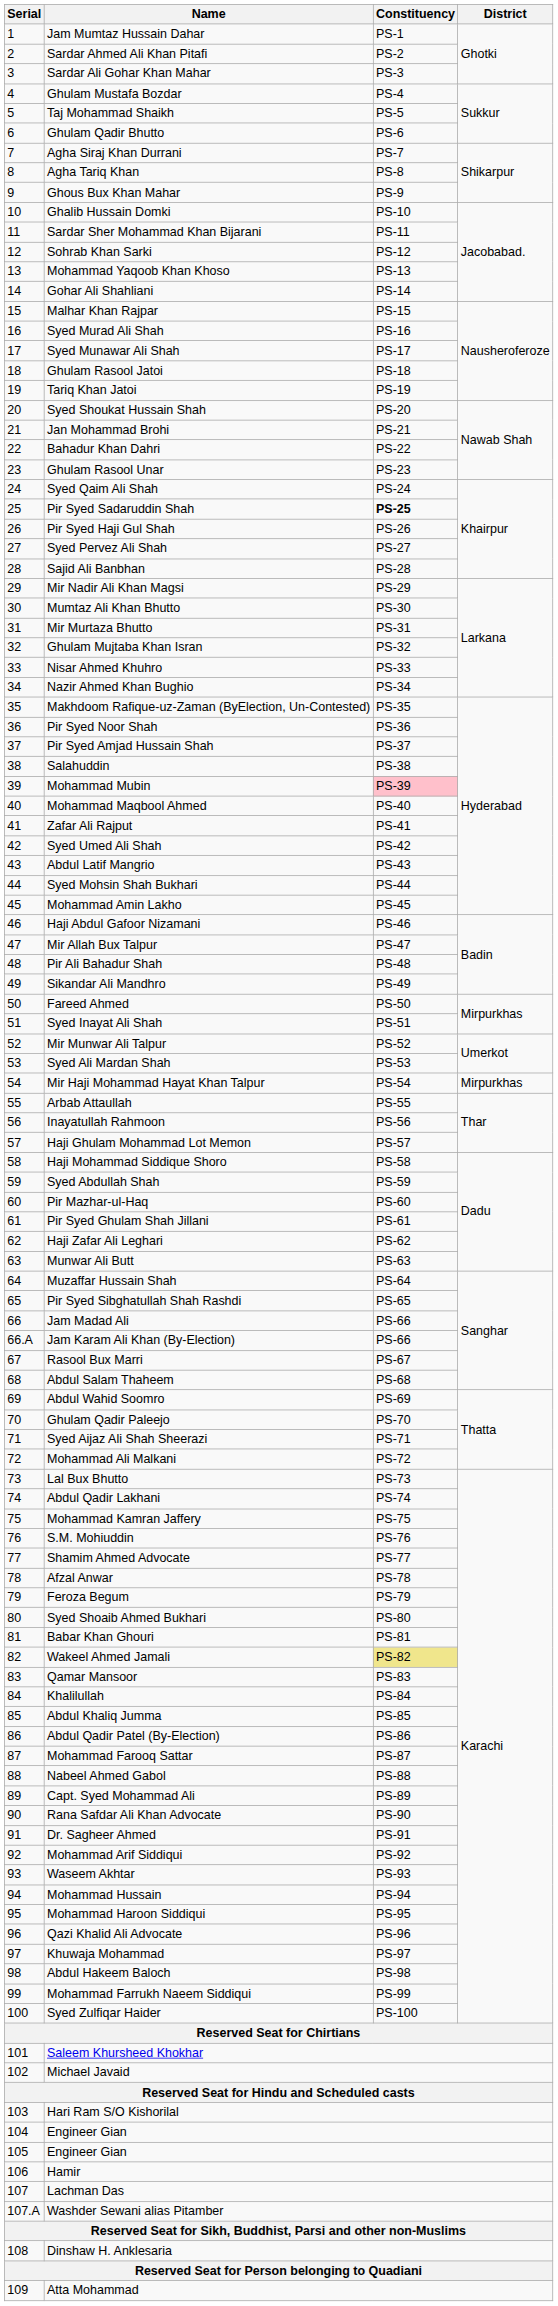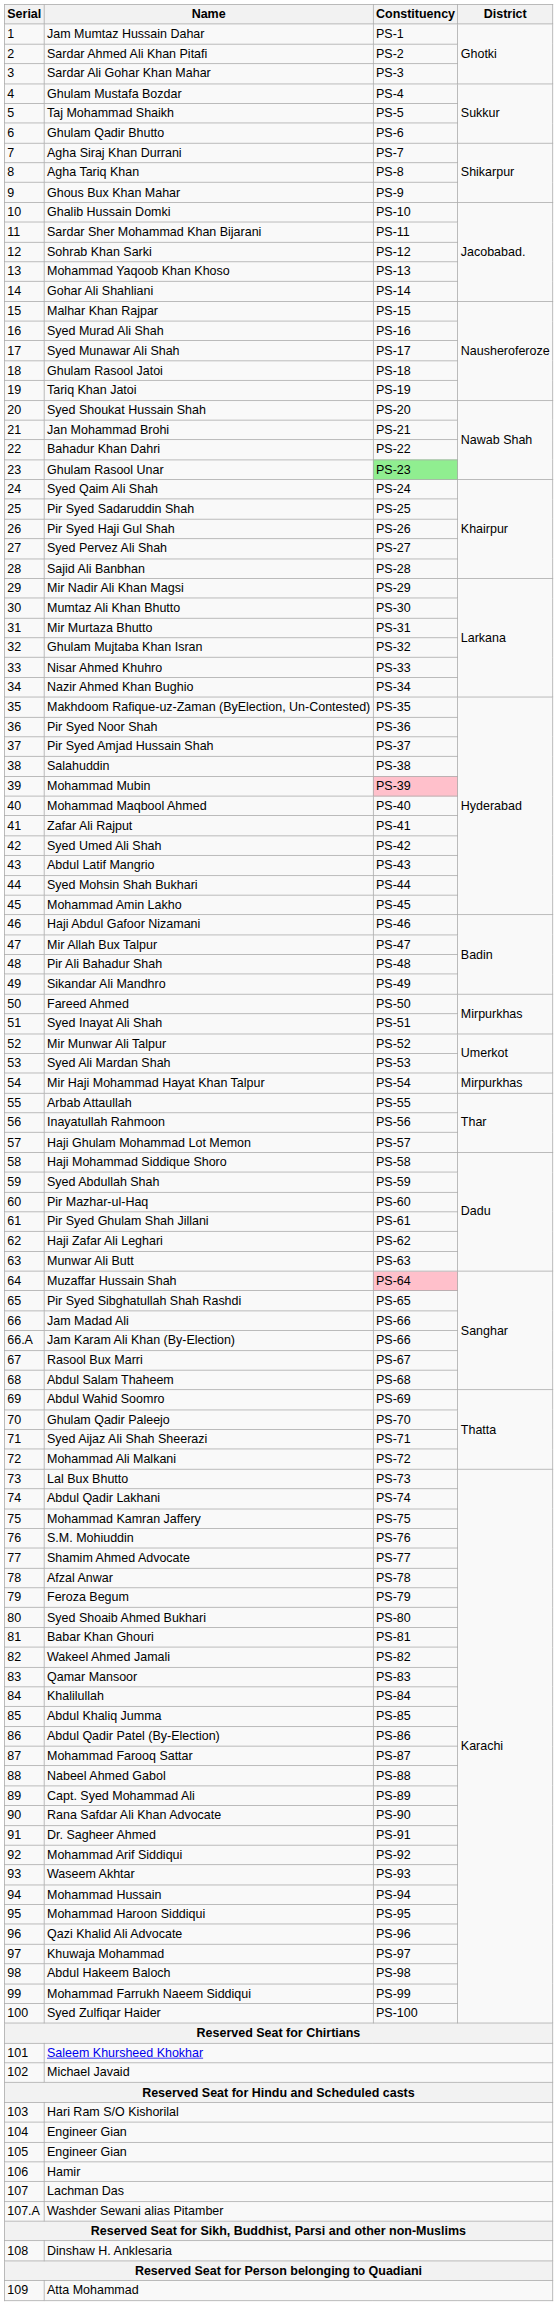Ghulam Rasool Unar | Constituency: no background -> lightgreen background
Pir Syed Sadaruddin Shah | Constituency: bold -> normal
Muzaffar Hussain Shah | Constituency: no background -> pink background
Wakeel Ahmed Jamali | Constituency: khaki background -> no background
